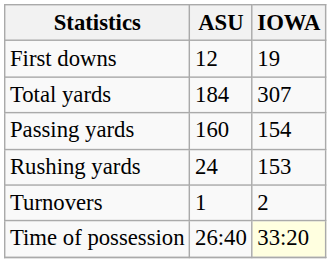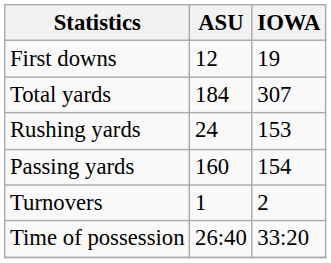rows swapped: Rushing yards <-> Passing yards
Time of possession | IOWA: lightyellow background -> no background
